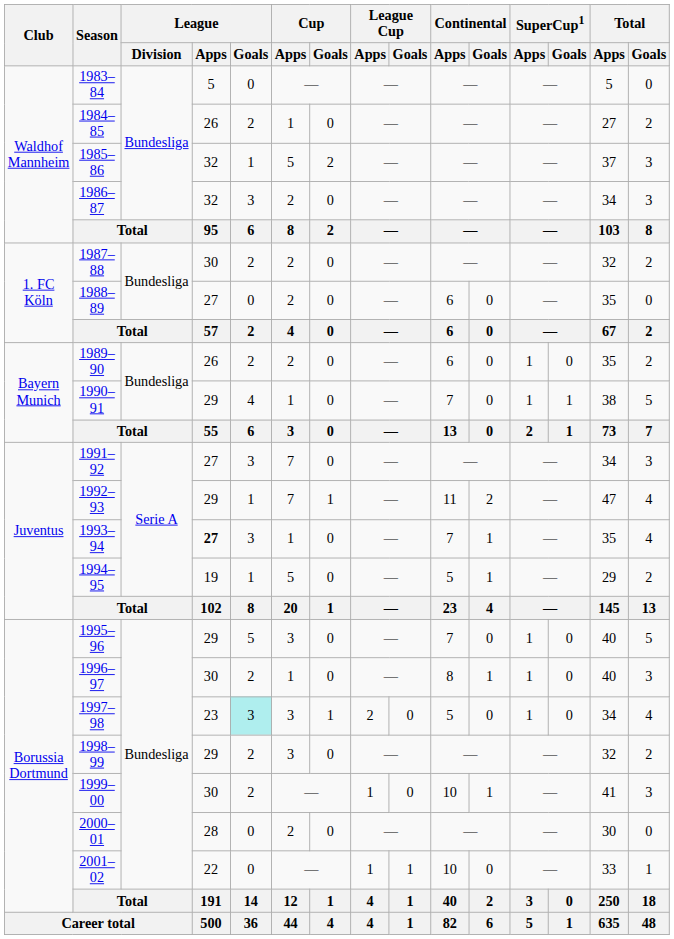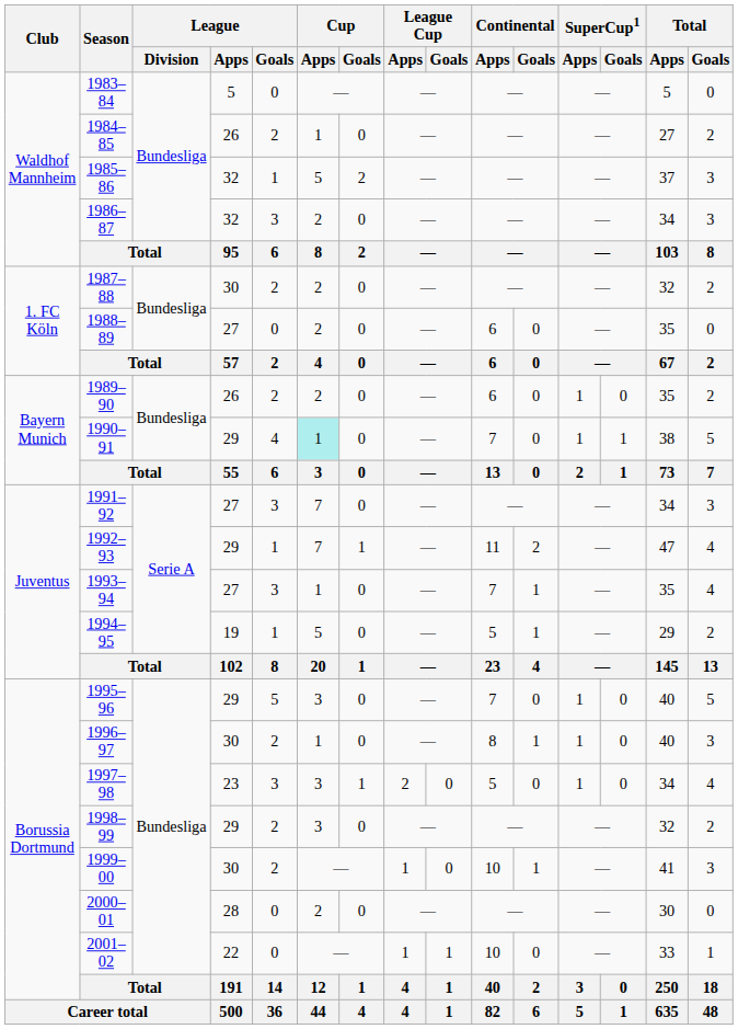1990–91 | Cup / Apps: no background -> paleturquoise background
1993–94 | League / Apps: bold -> normal
1997–98 | League / Goals: paleturquoise background -> no background
